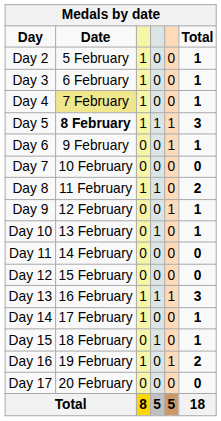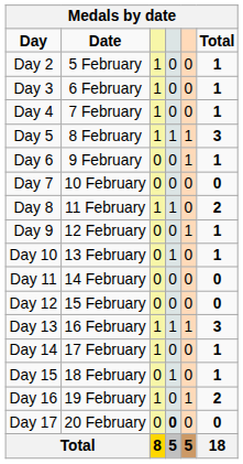Day 4 | Date: khaki background -> no background
Day 5 | Date: bold -> normal
Day 17 | column 4: normal -> bold
